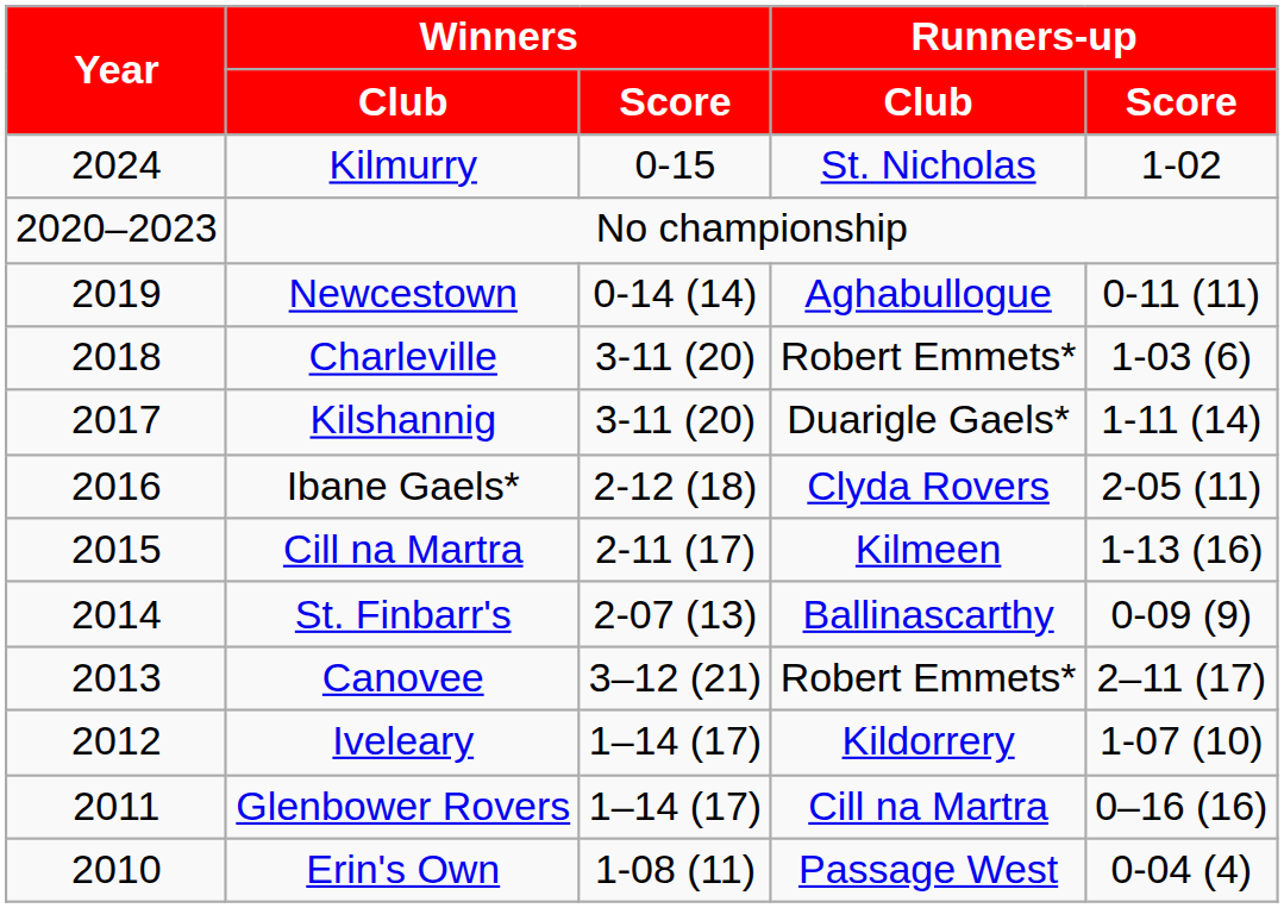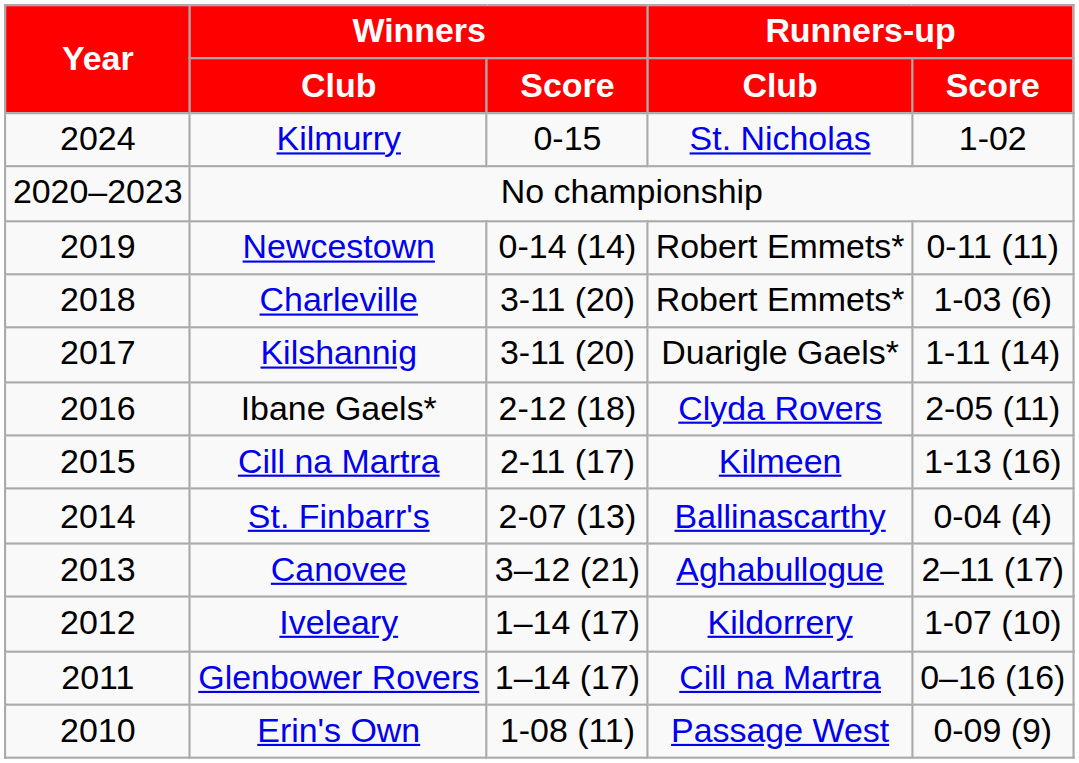Newcestown | Runners-up / Club: Aghabullogue -> Robert Emmets*
St. Finbarr's | Runners-up / Score: 0-09 (9) -> 0-04 (4)
Canovee | Runners-up / Club: Robert Emmets* -> Aghabullogue
Erin's Own | Runners-up / Score: 0-04 (4) -> 0-09 (9)
